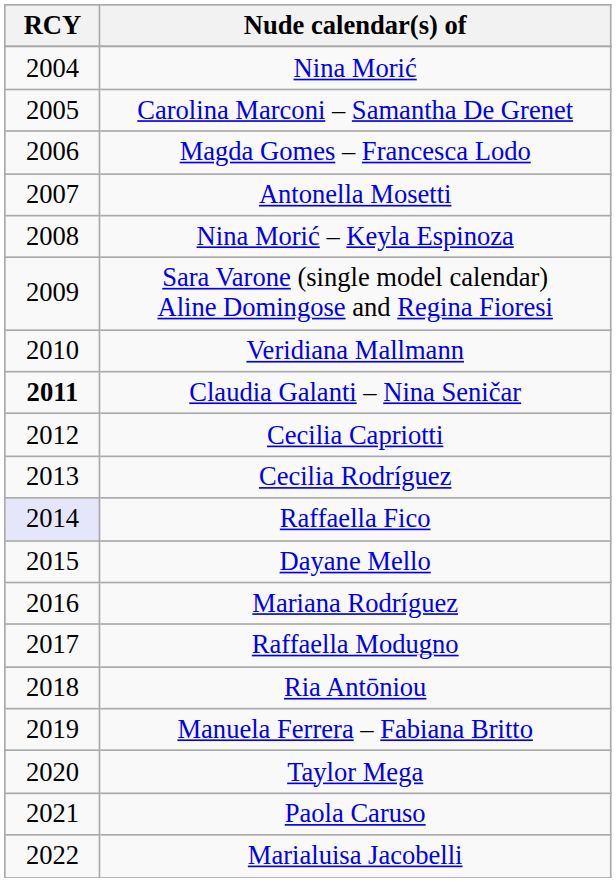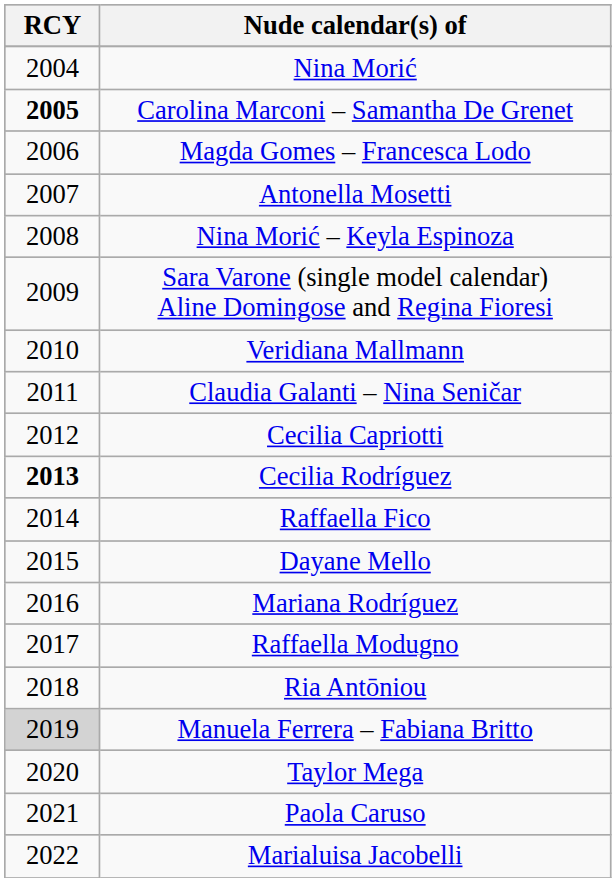Carolina Marconi – Samantha De Grenet | RCY: normal -> bold
Claudia Galanti – Nina Seničar | RCY: bold -> normal
Cecilia Rodríguez | RCY: normal -> bold
Raffaella Fico | RCY: lavender background -> no background
Manuela Ferrera – Fabiana Britto | RCY: no background -> lightgrey background
